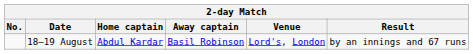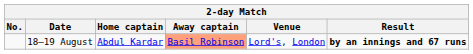18–19 August | Away captain: no background -> lightsalmon background
18–19 August | Result: normal -> bold
